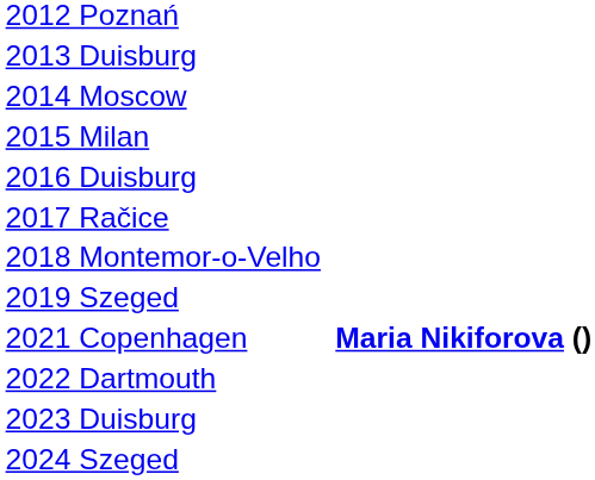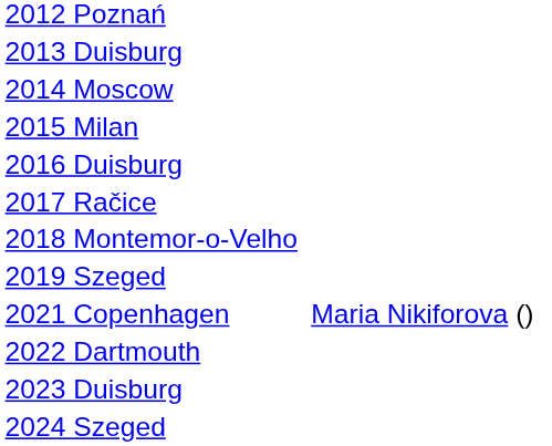2021 Copenhagen | column 2: bold -> normal
